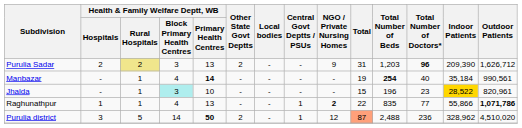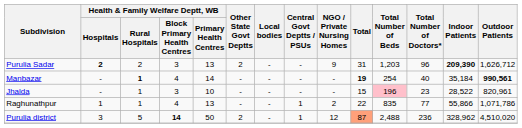Purulia Sadar | Health & Family Welfare Deptt, WB / Hospitals: normal -> bold
Purulia Sadar | Health & Family Welfare Deptt, WB / Rural Hospitals: khaki background -> no background
Purulia Sadar | Total Number of Doctors*: bold -> normal
Purulia Sadar | Indoor Patients: normal -> bold
Manbazar | Health & Family Welfare Deptt, WB / Rural Hospitals: normal -> bold
Manbazar | Health & Family Welfare Deptt, WB / Primary Health Centres: bold -> normal
Manbazar | Total: normal -> bold
Manbazar | Total Number of Beds: bold -> normal
Manbazar | Outdoor Patients: normal -> bold
Jhalda | column 4: paleturquoise background -> no background
Jhalda | Total Number of Beds: no background -> pink background
Jhalda | Indoor Patients: gold background -> no background
Raghunathpur | NGO / Private Nursing Homes: bold -> normal
Raghunathpur | Outdoor Patients: bold -> normal
Purulia district | column 4: normal -> bold
Purulia district | Health & Family Welfare Deptt, WB / Primary Health Centres: bold -> normal
